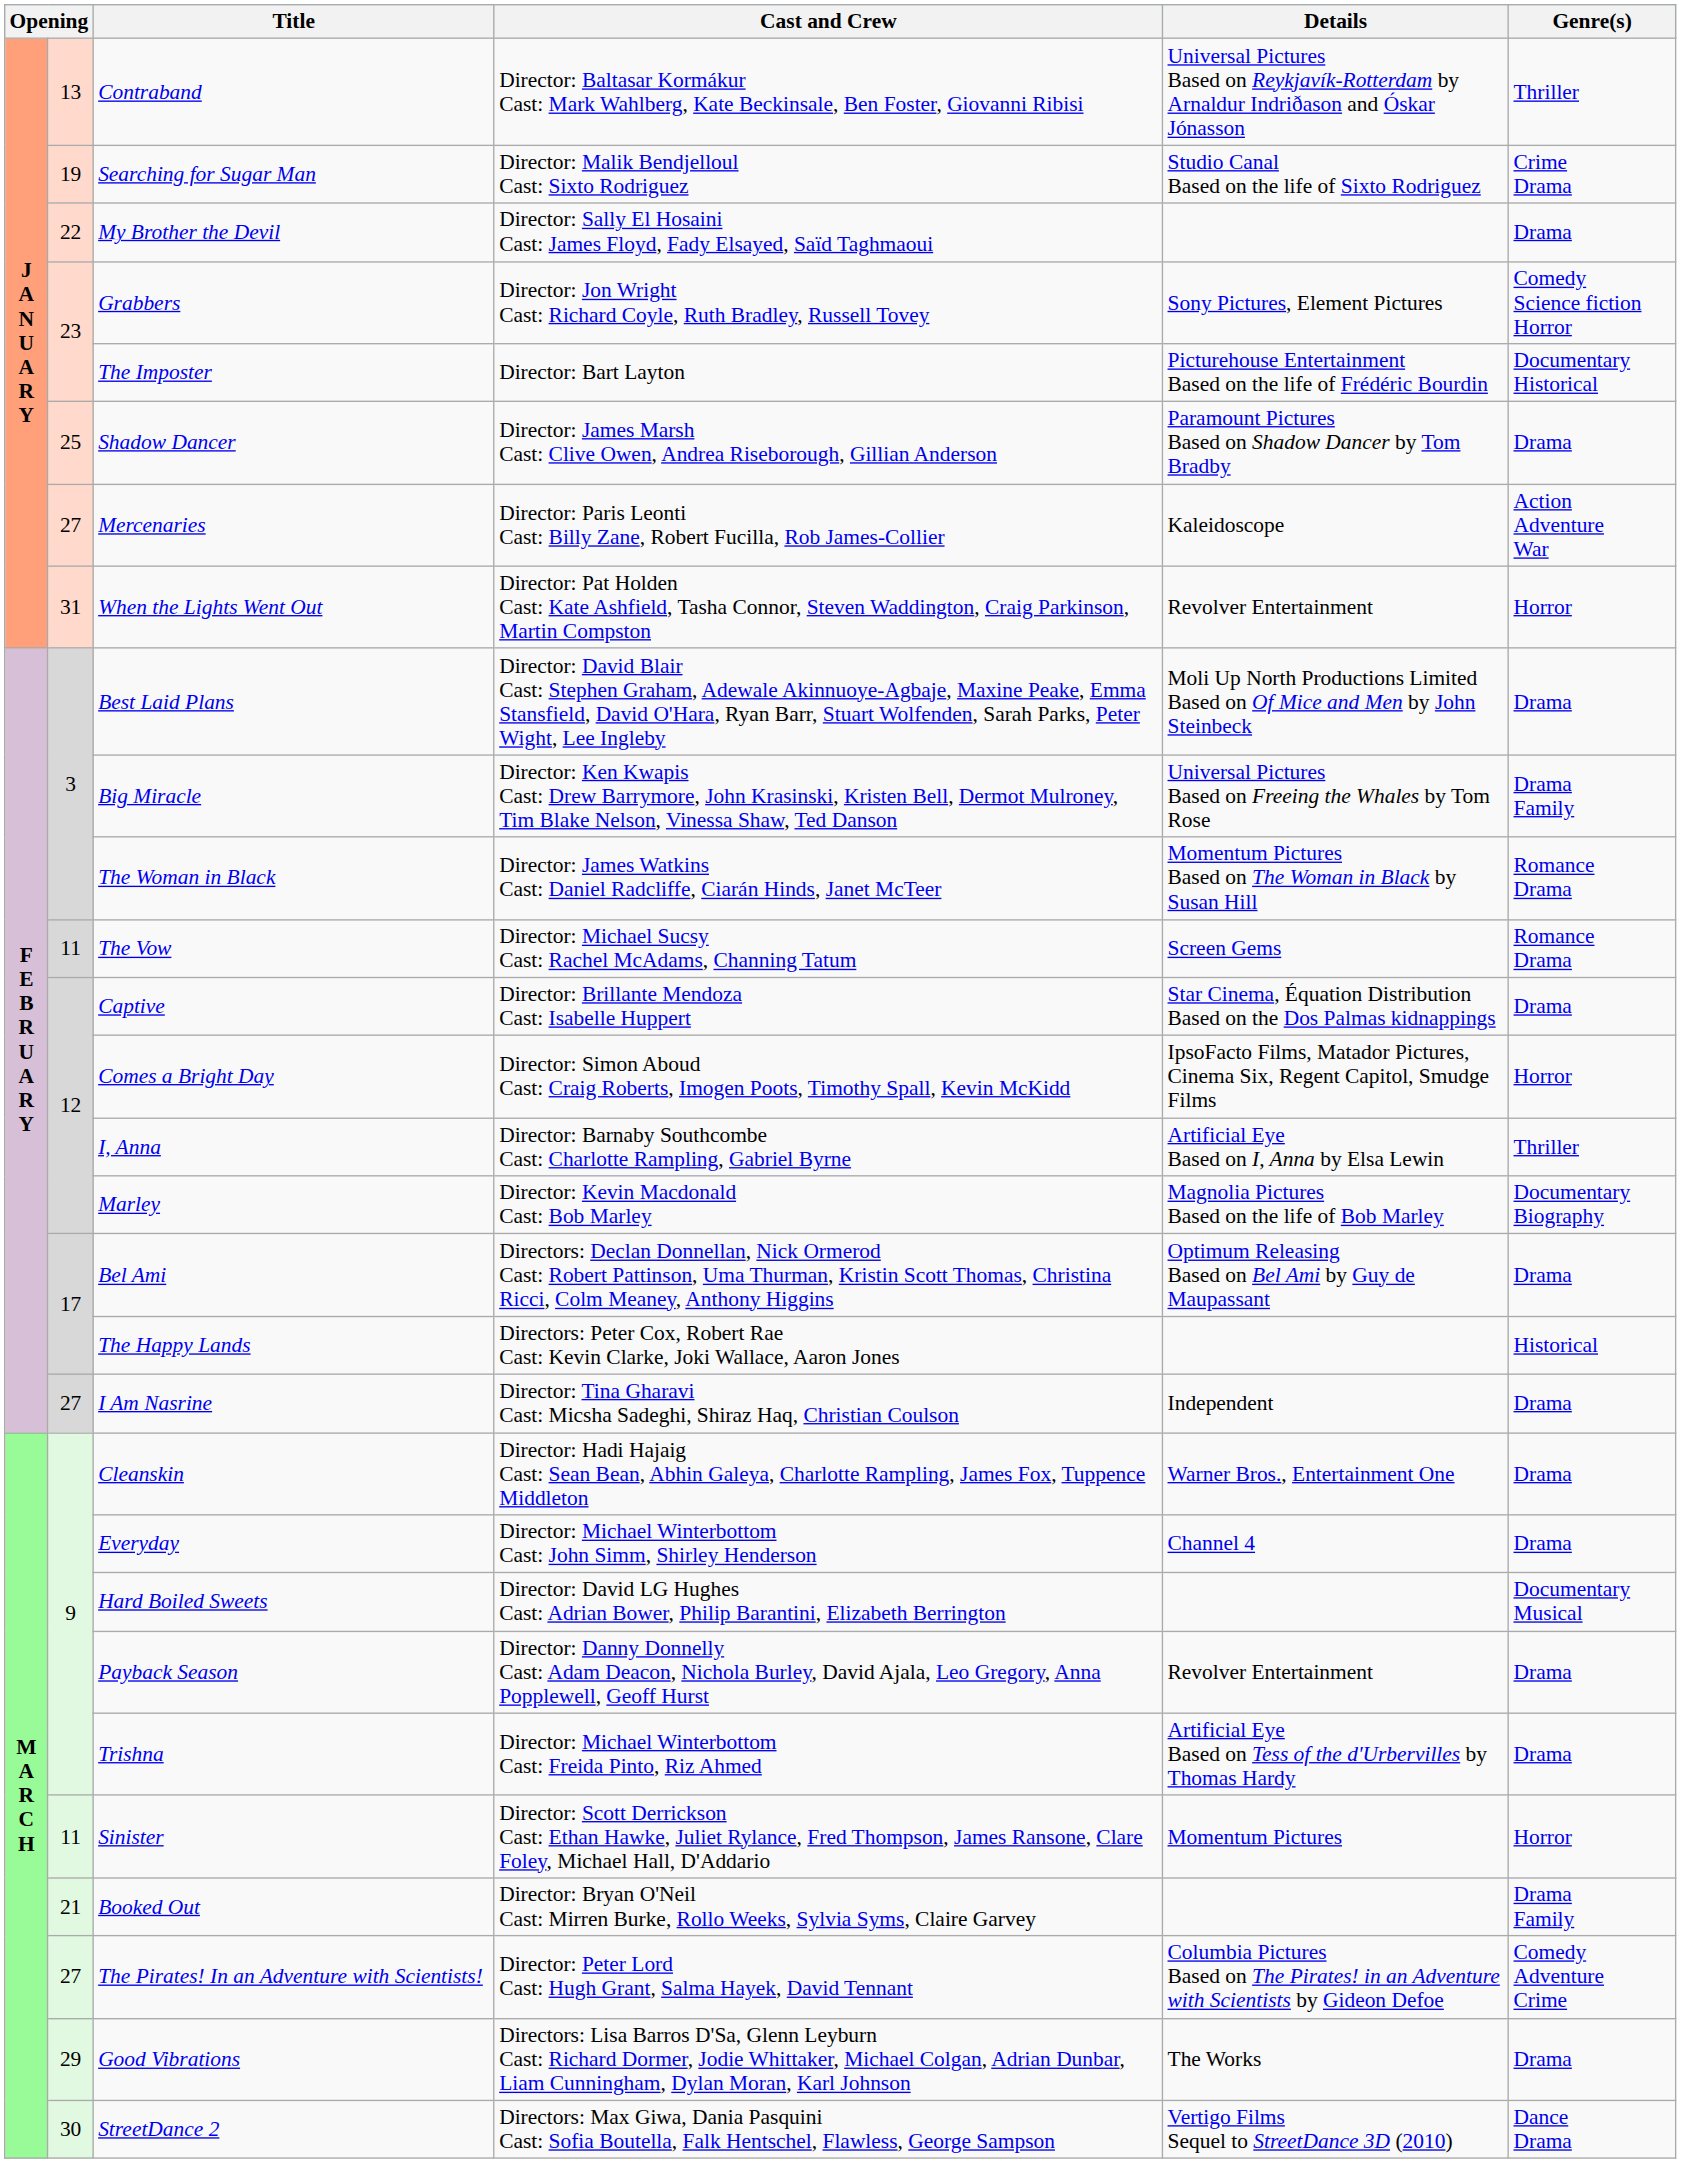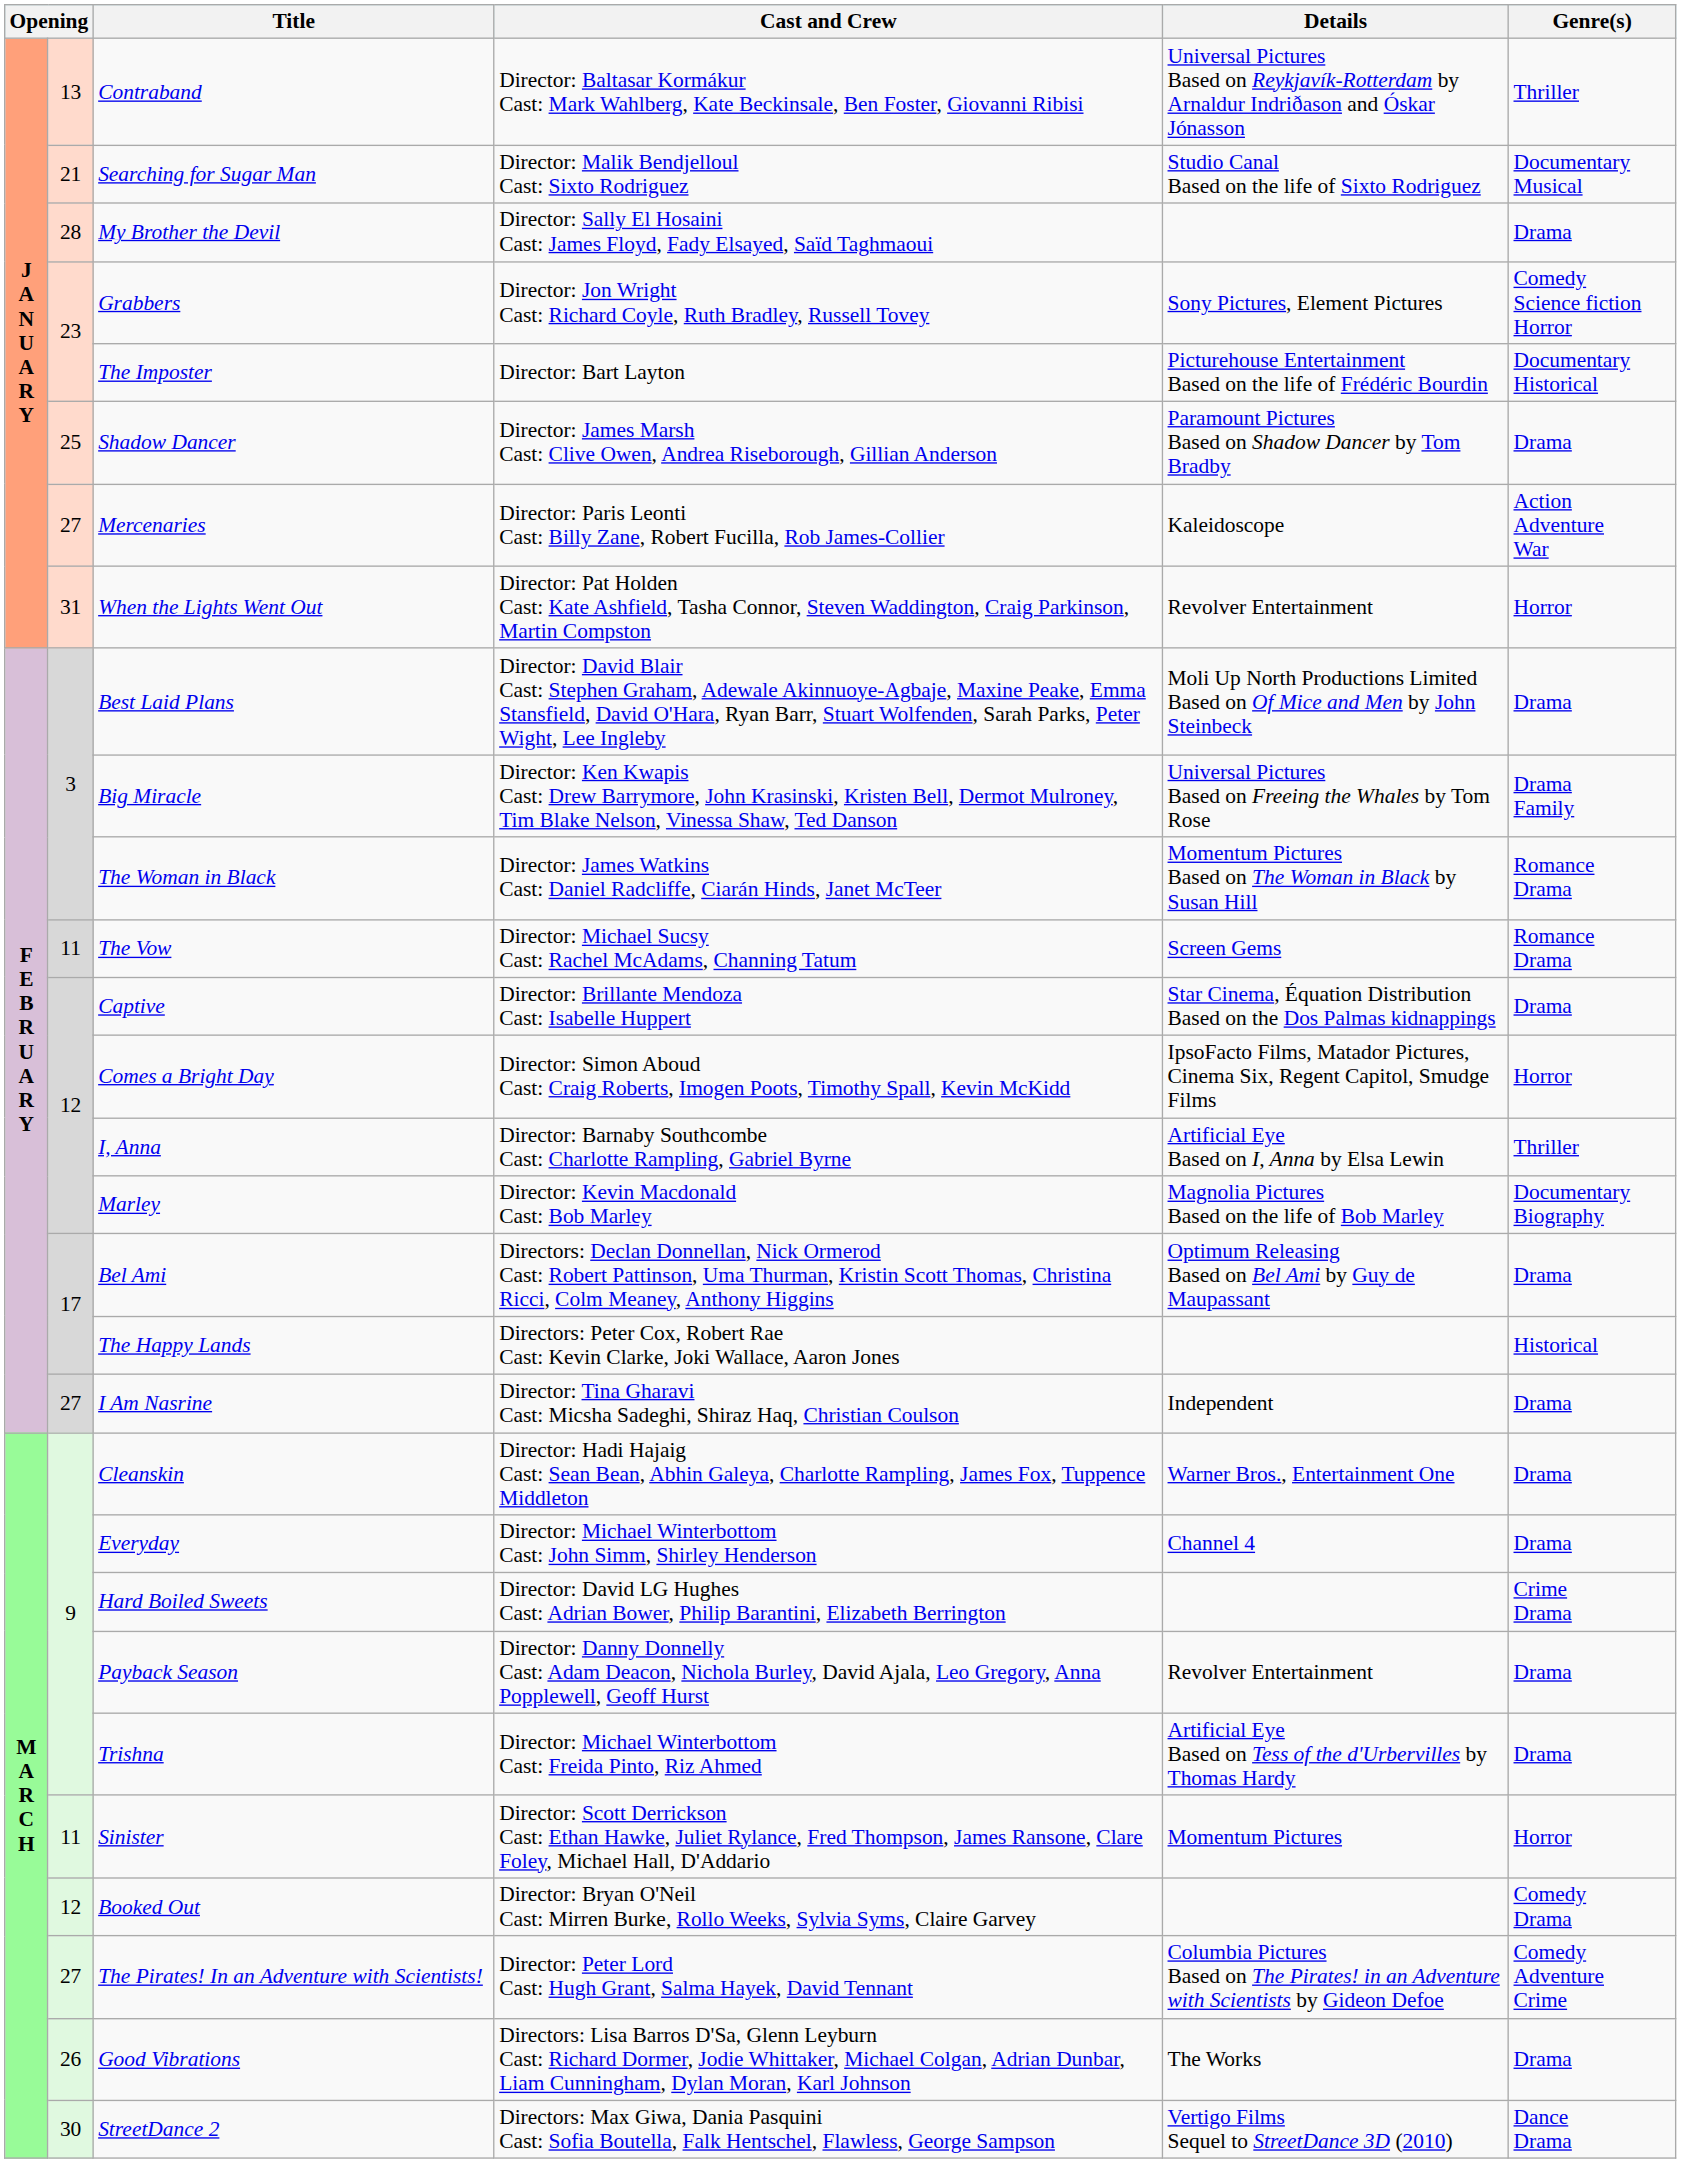Searching for Sugar Man | column 2: 19 -> 21
Searching for Sugar Man | Genre(s): Crime Drama -> Documentary Musical
My Brother the Devil | column 2: 22 -> 28
Hard Boiled Sweets | Genre(s): Documentary Musical -> Crime Drama
Booked Out | column 2: 21 -> 12
Booked Out | Genre(s): Drama Family -> Comedy Drama
Good Vibrations | column 2: 29 -> 26
